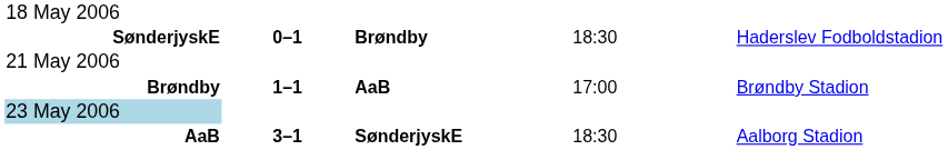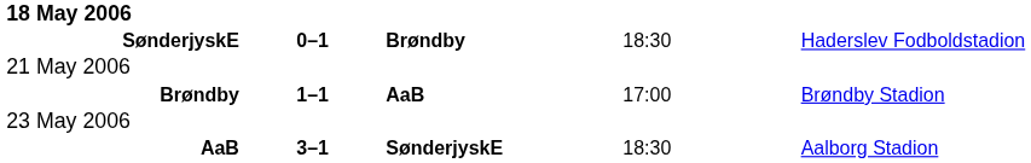18 May 2006 | column 1: normal -> bold
23 May 2006 | column 1: lightblue background -> no background
